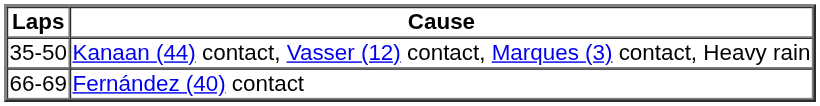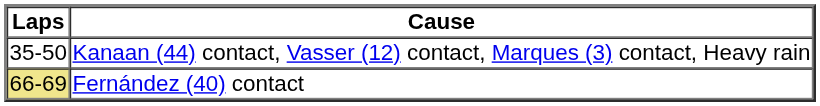Fernández (40) contact | Laps: no background -> khaki background
